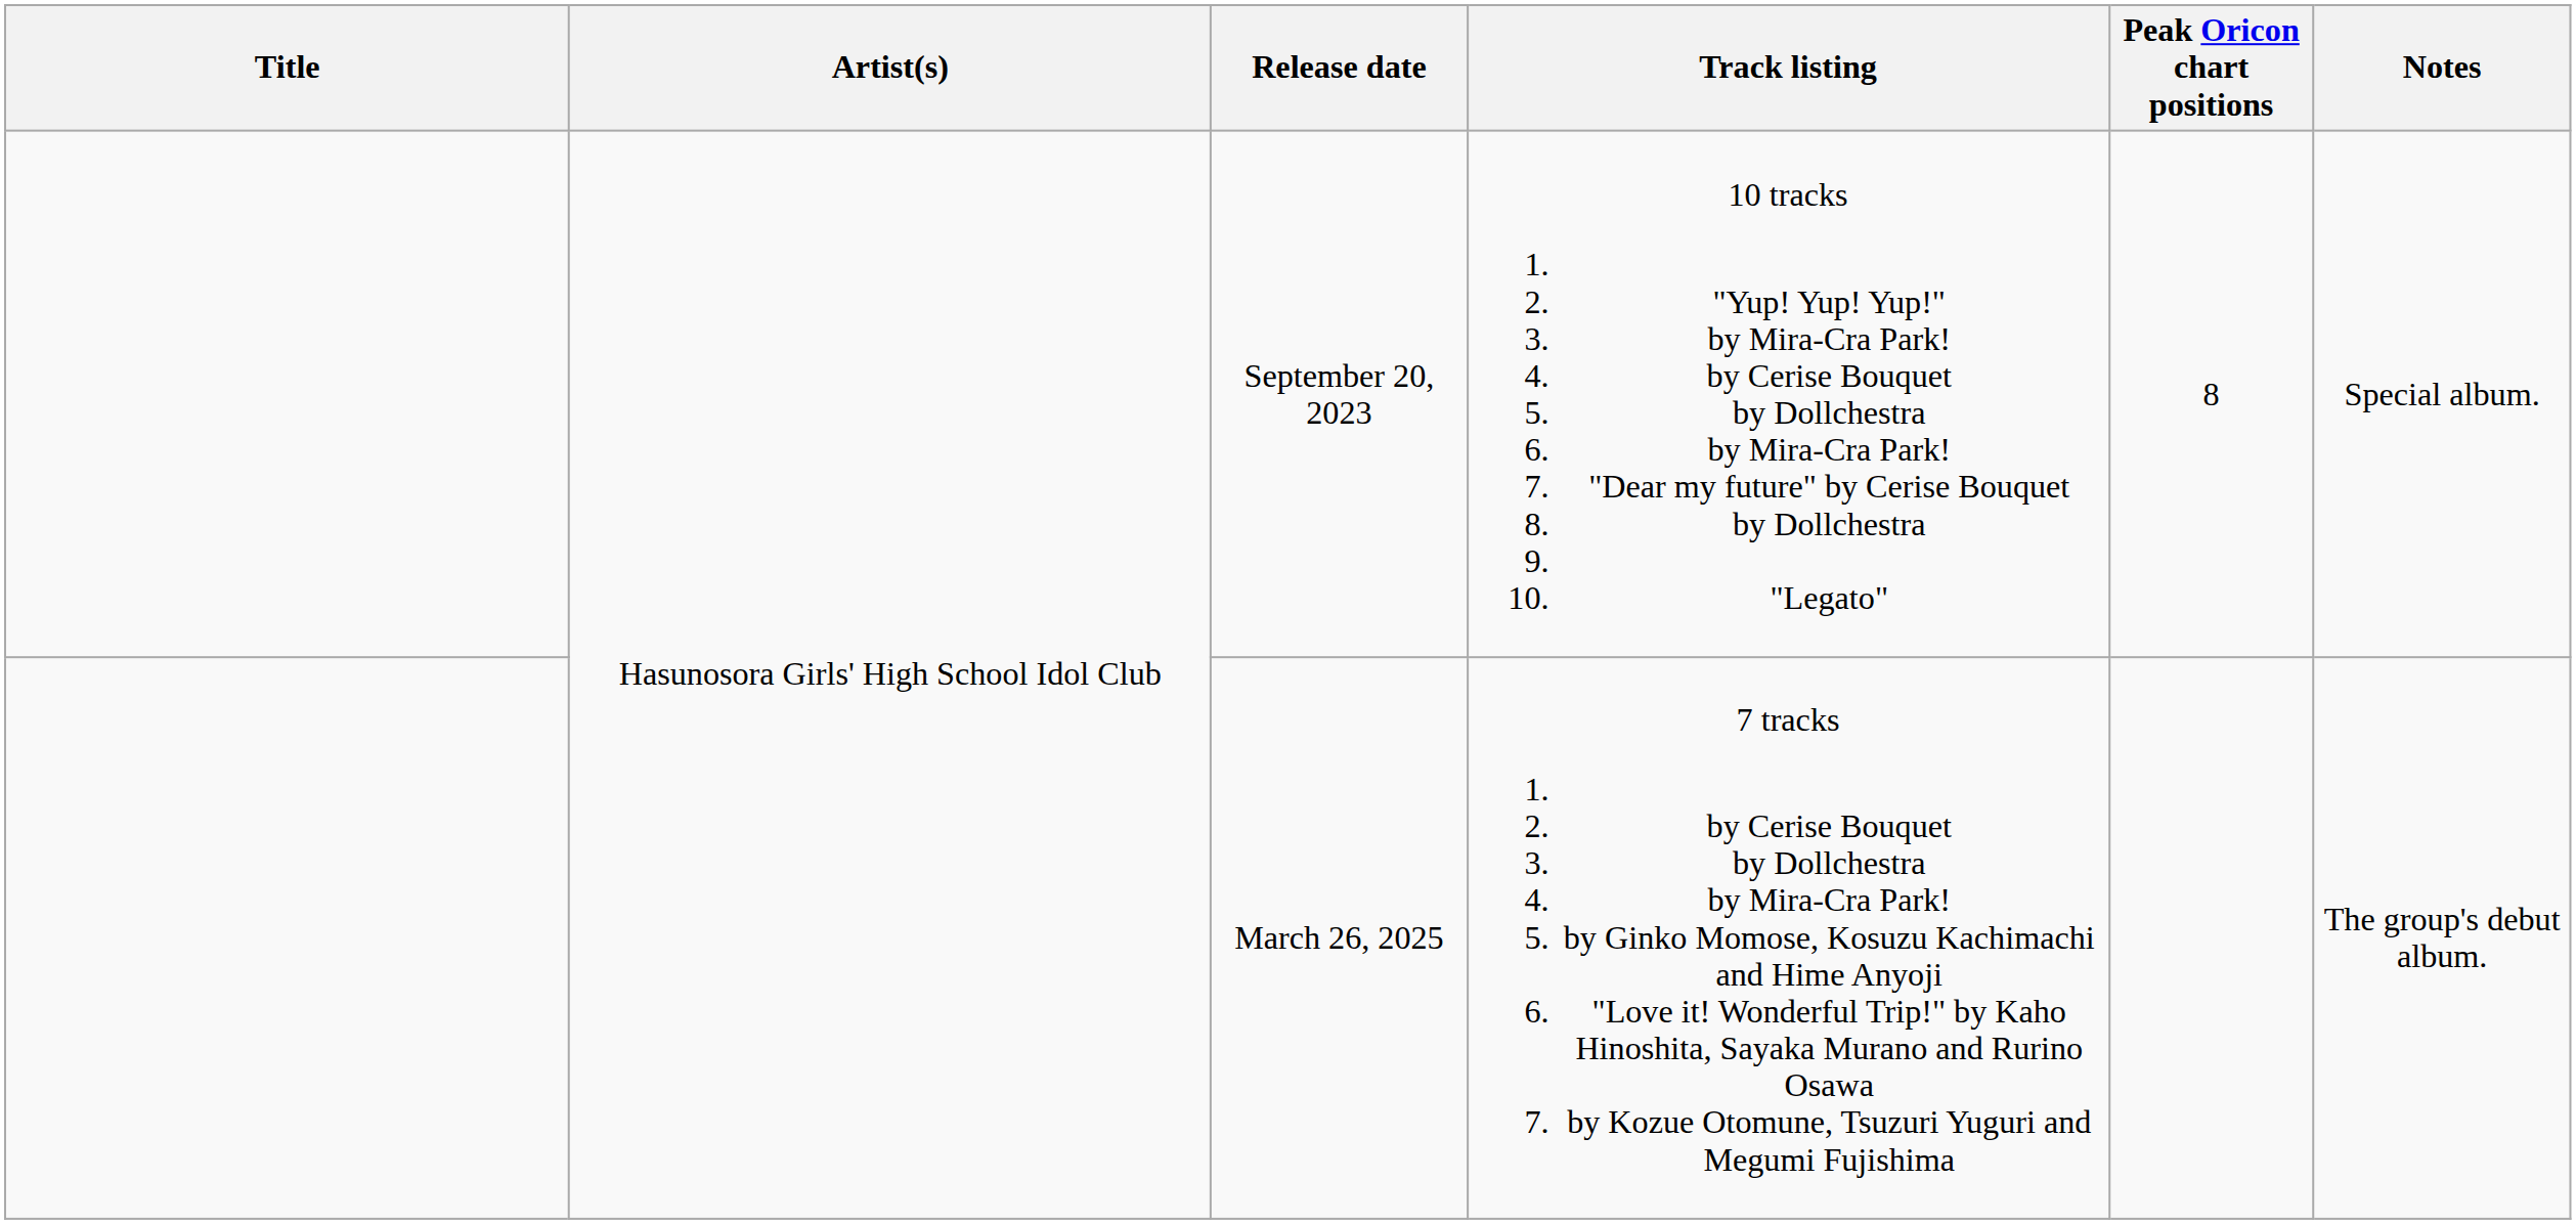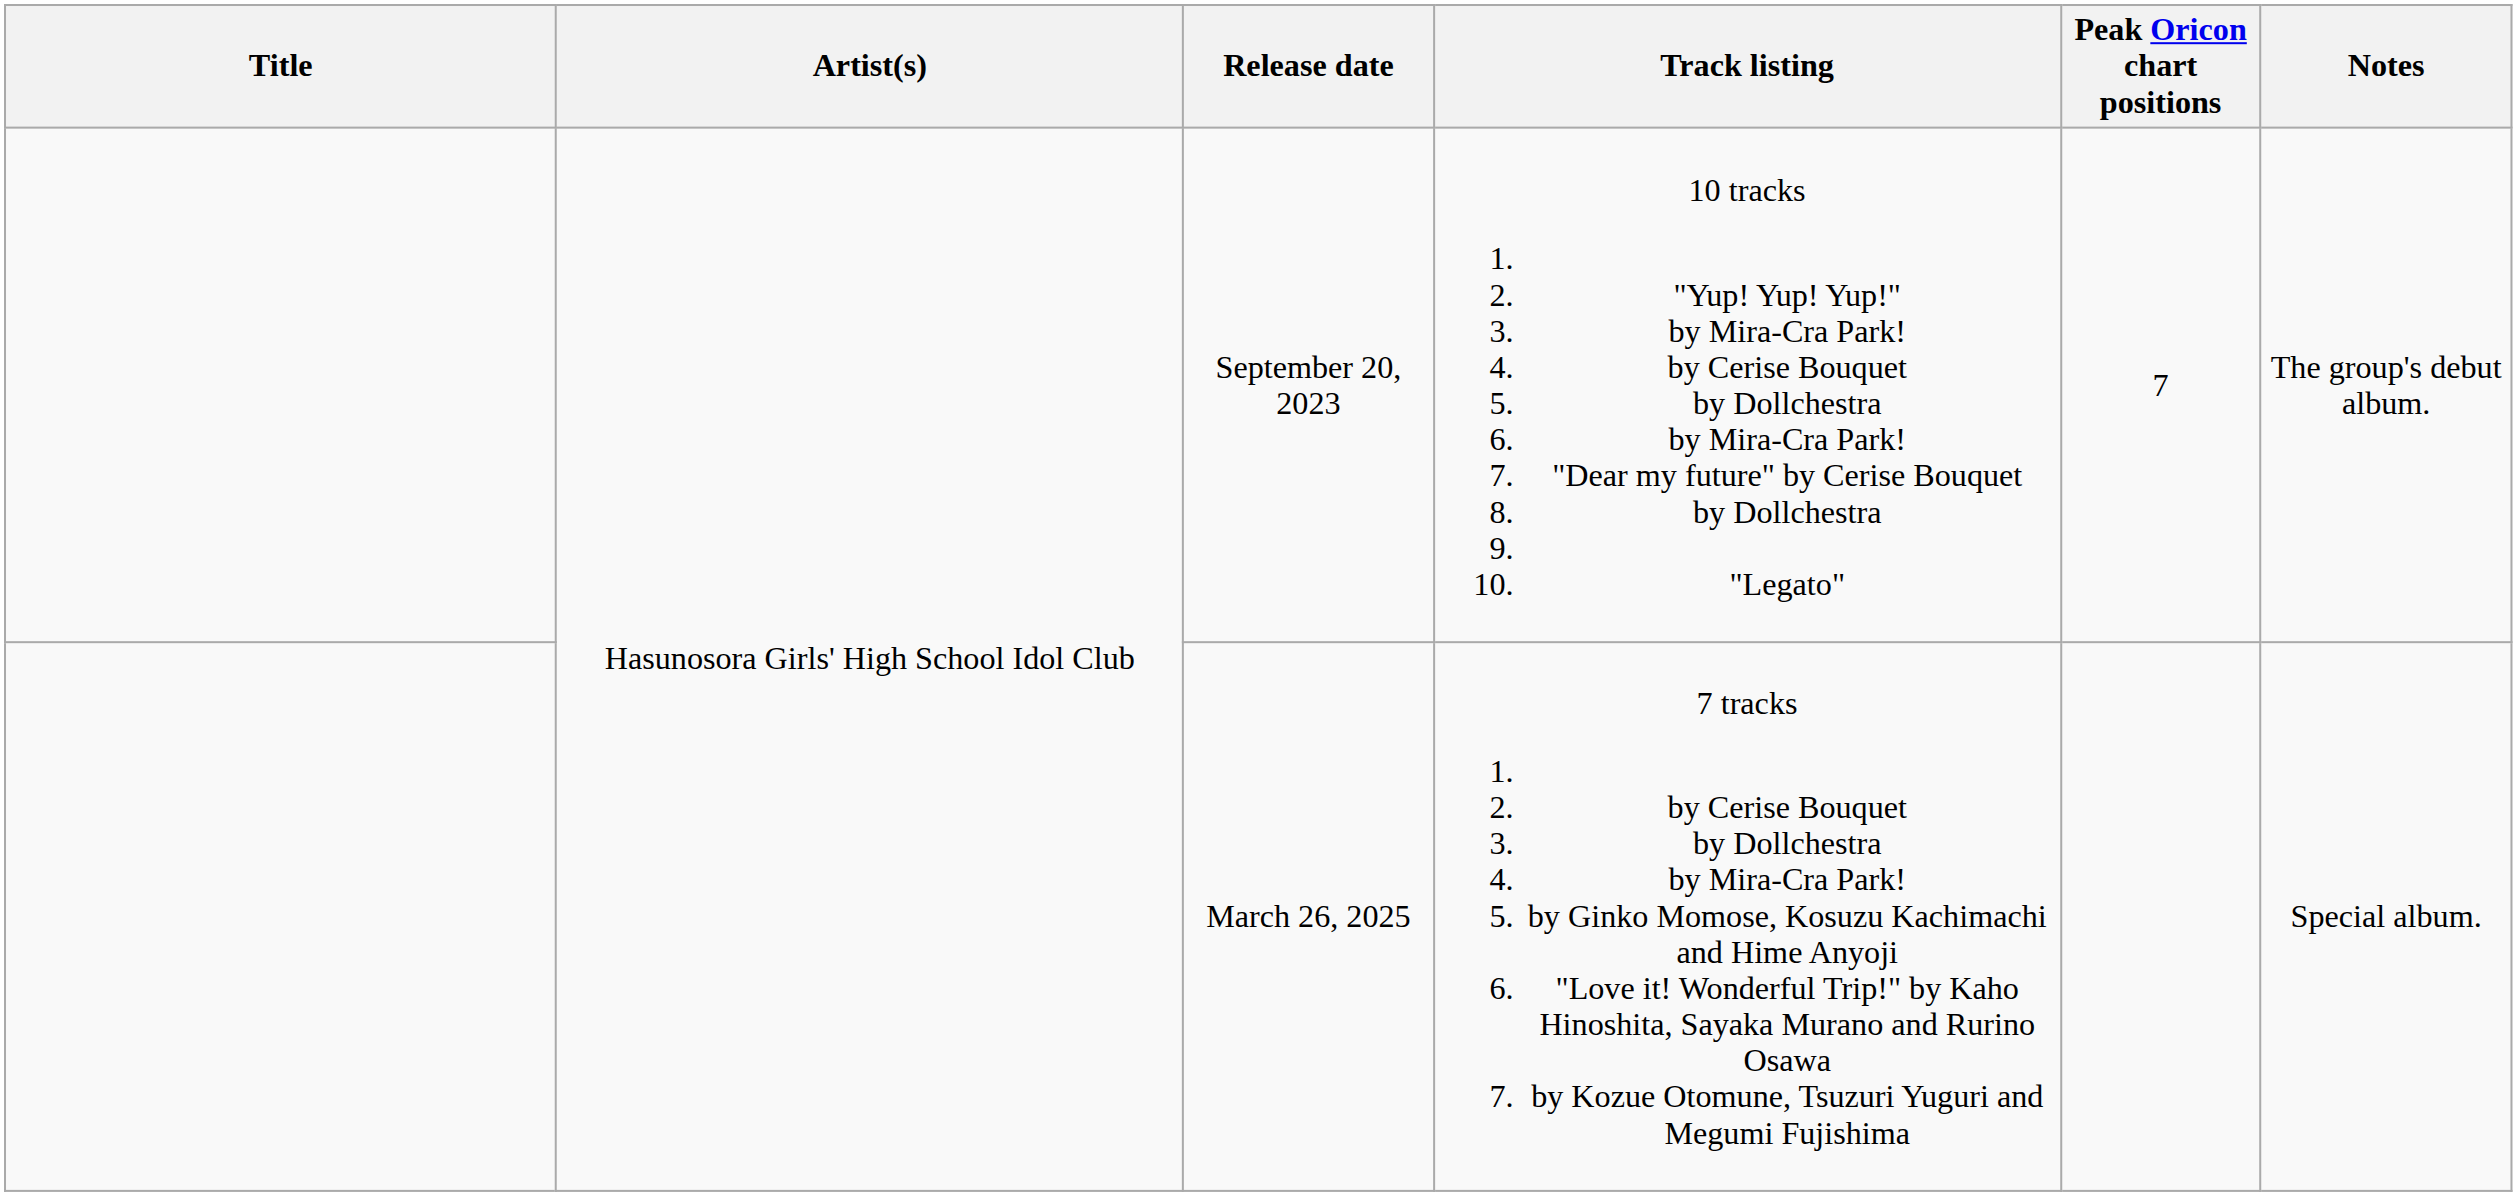September 20, 2023 | Peak Oricon chart positions: 8 -> 7
September 20, 2023 | Notes: Special album. -> The group's debut album.
March 26, 2025 | Notes: The group's debut album. -> Special album.
